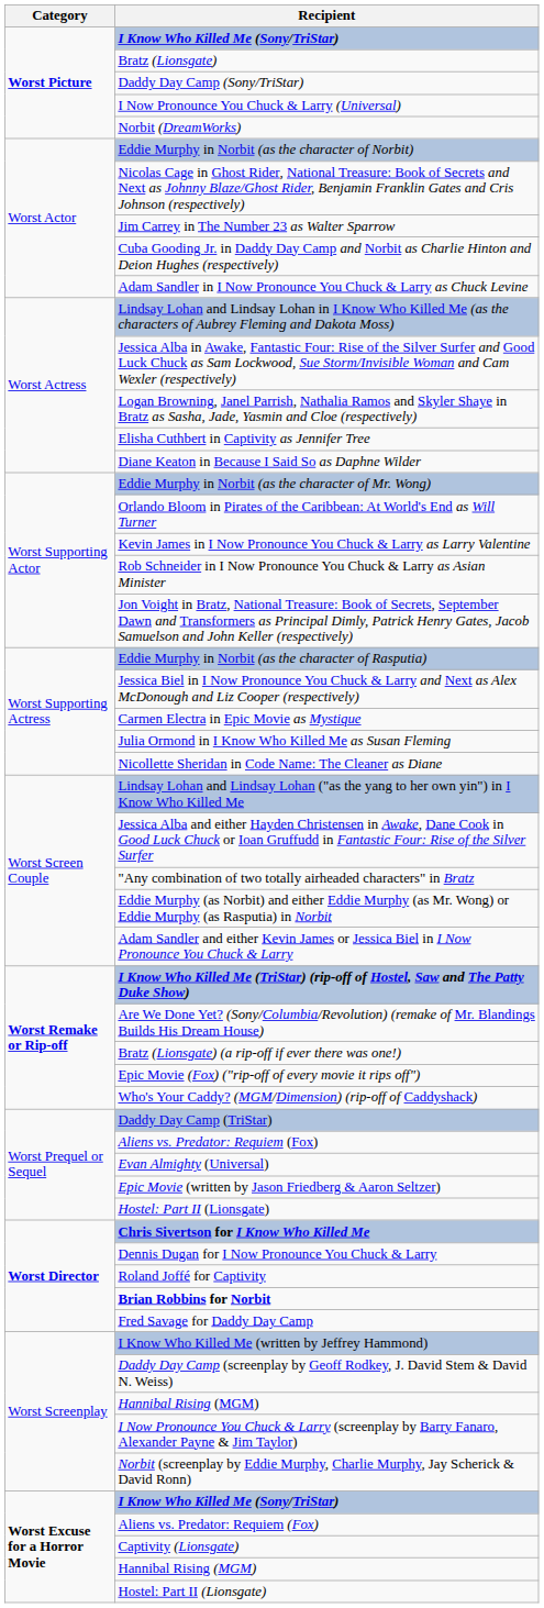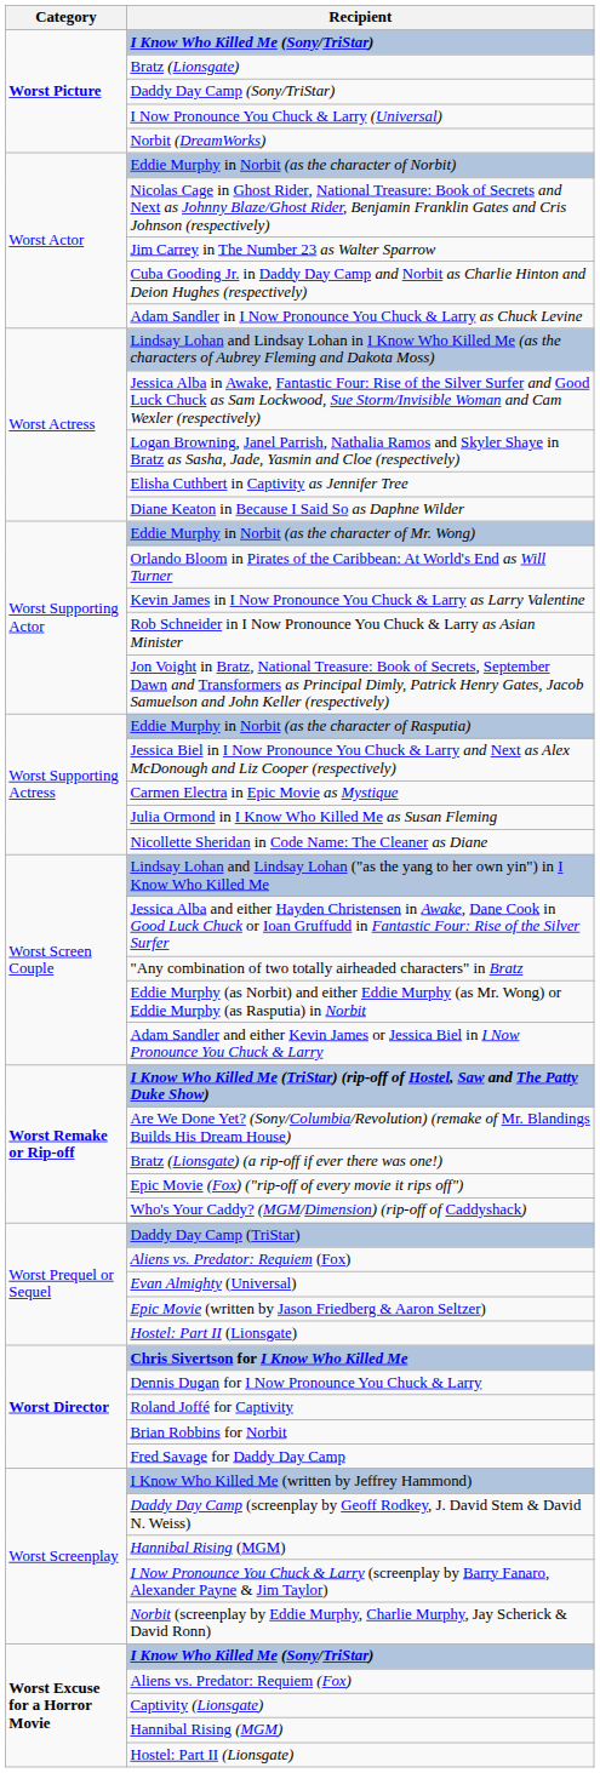row 45 | Recipient: bold -> normal
